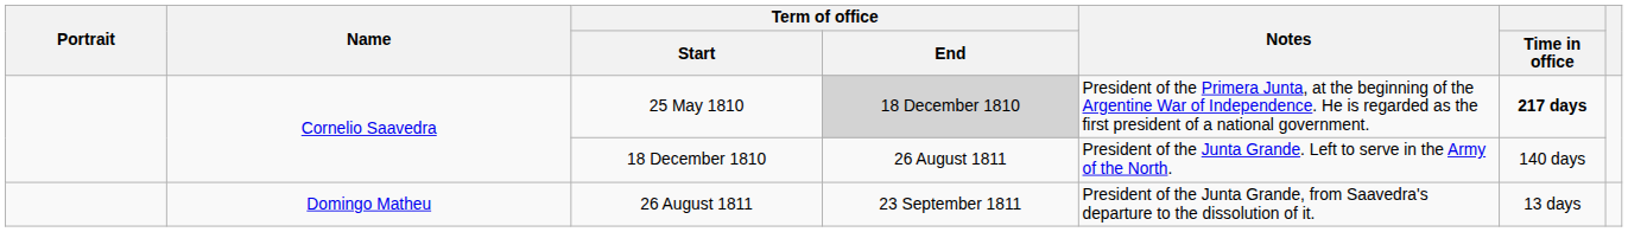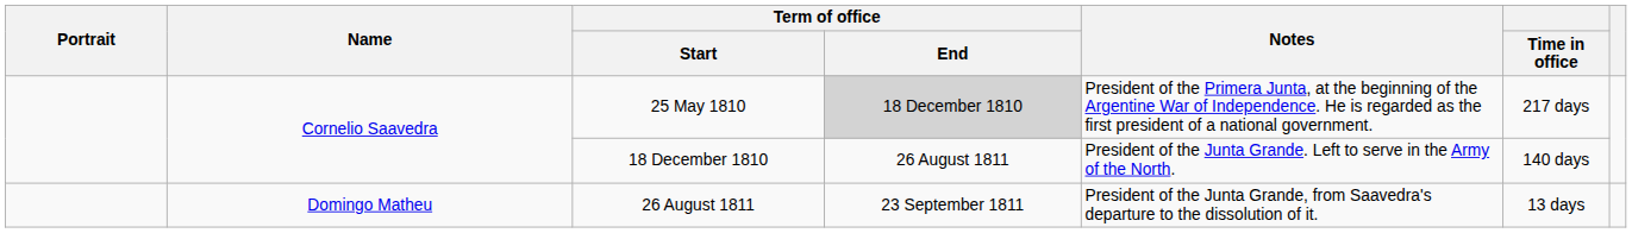25 May 1810 | Time in office: bold -> normal
